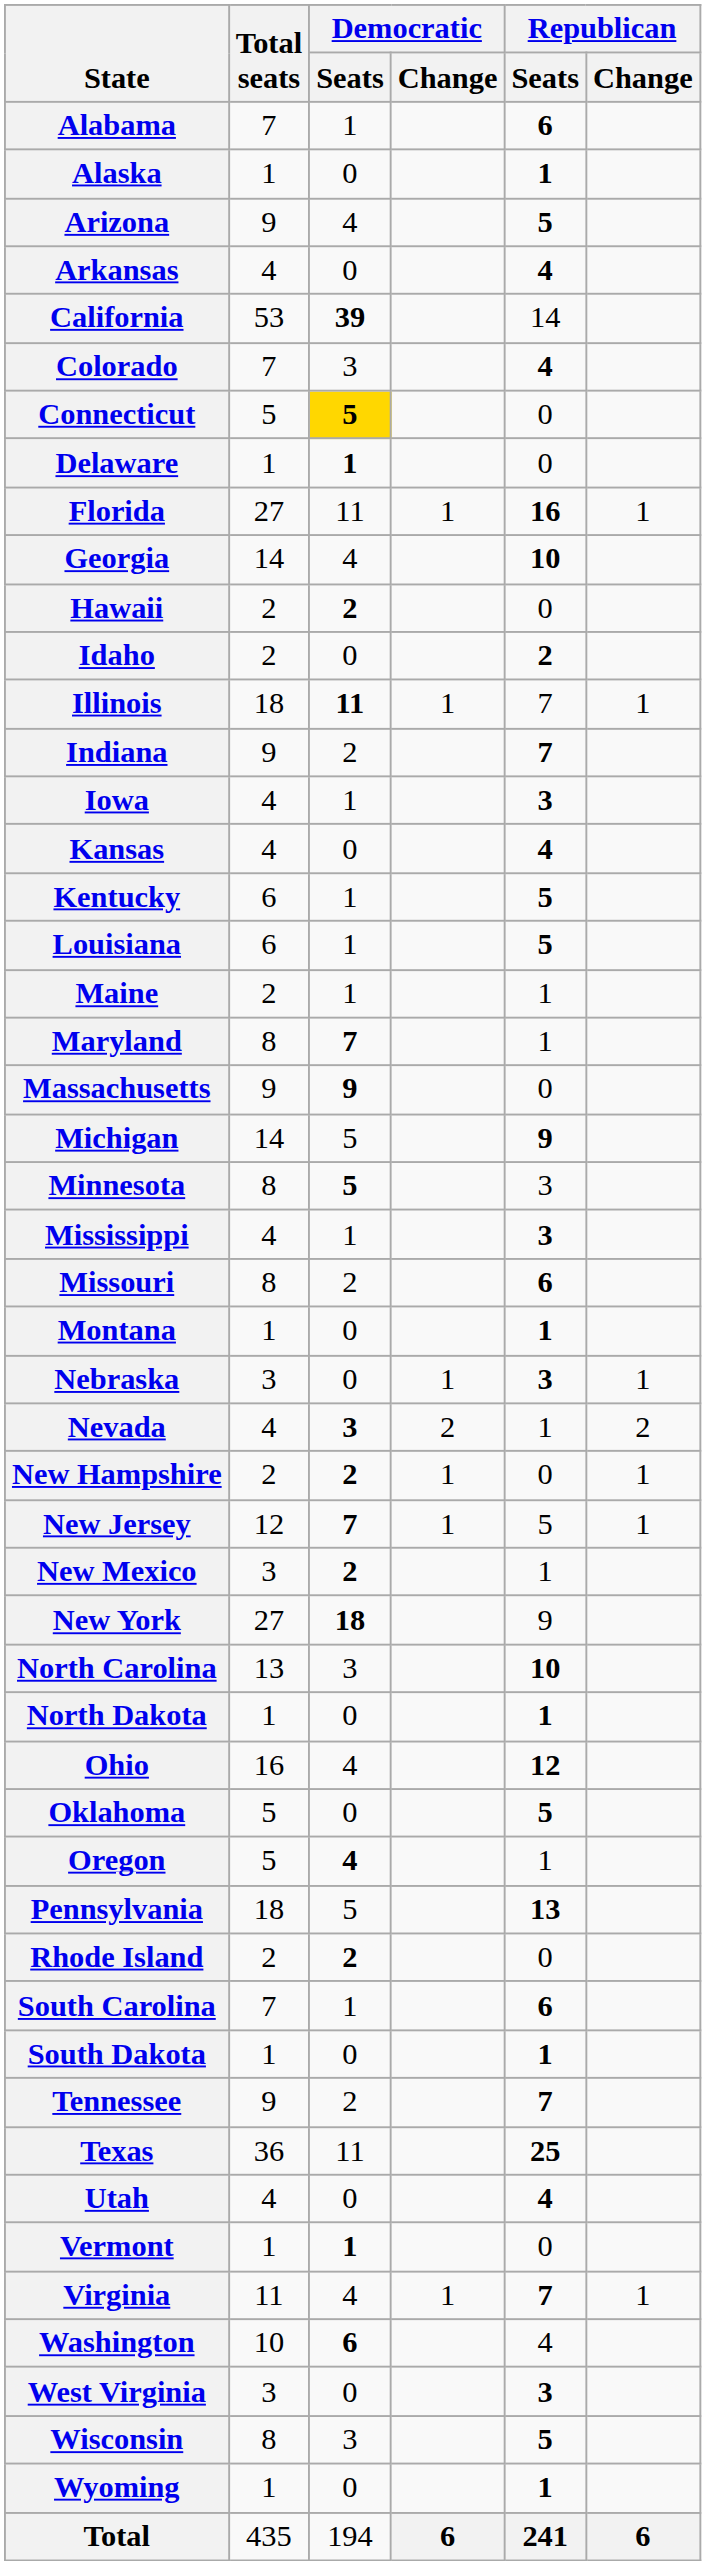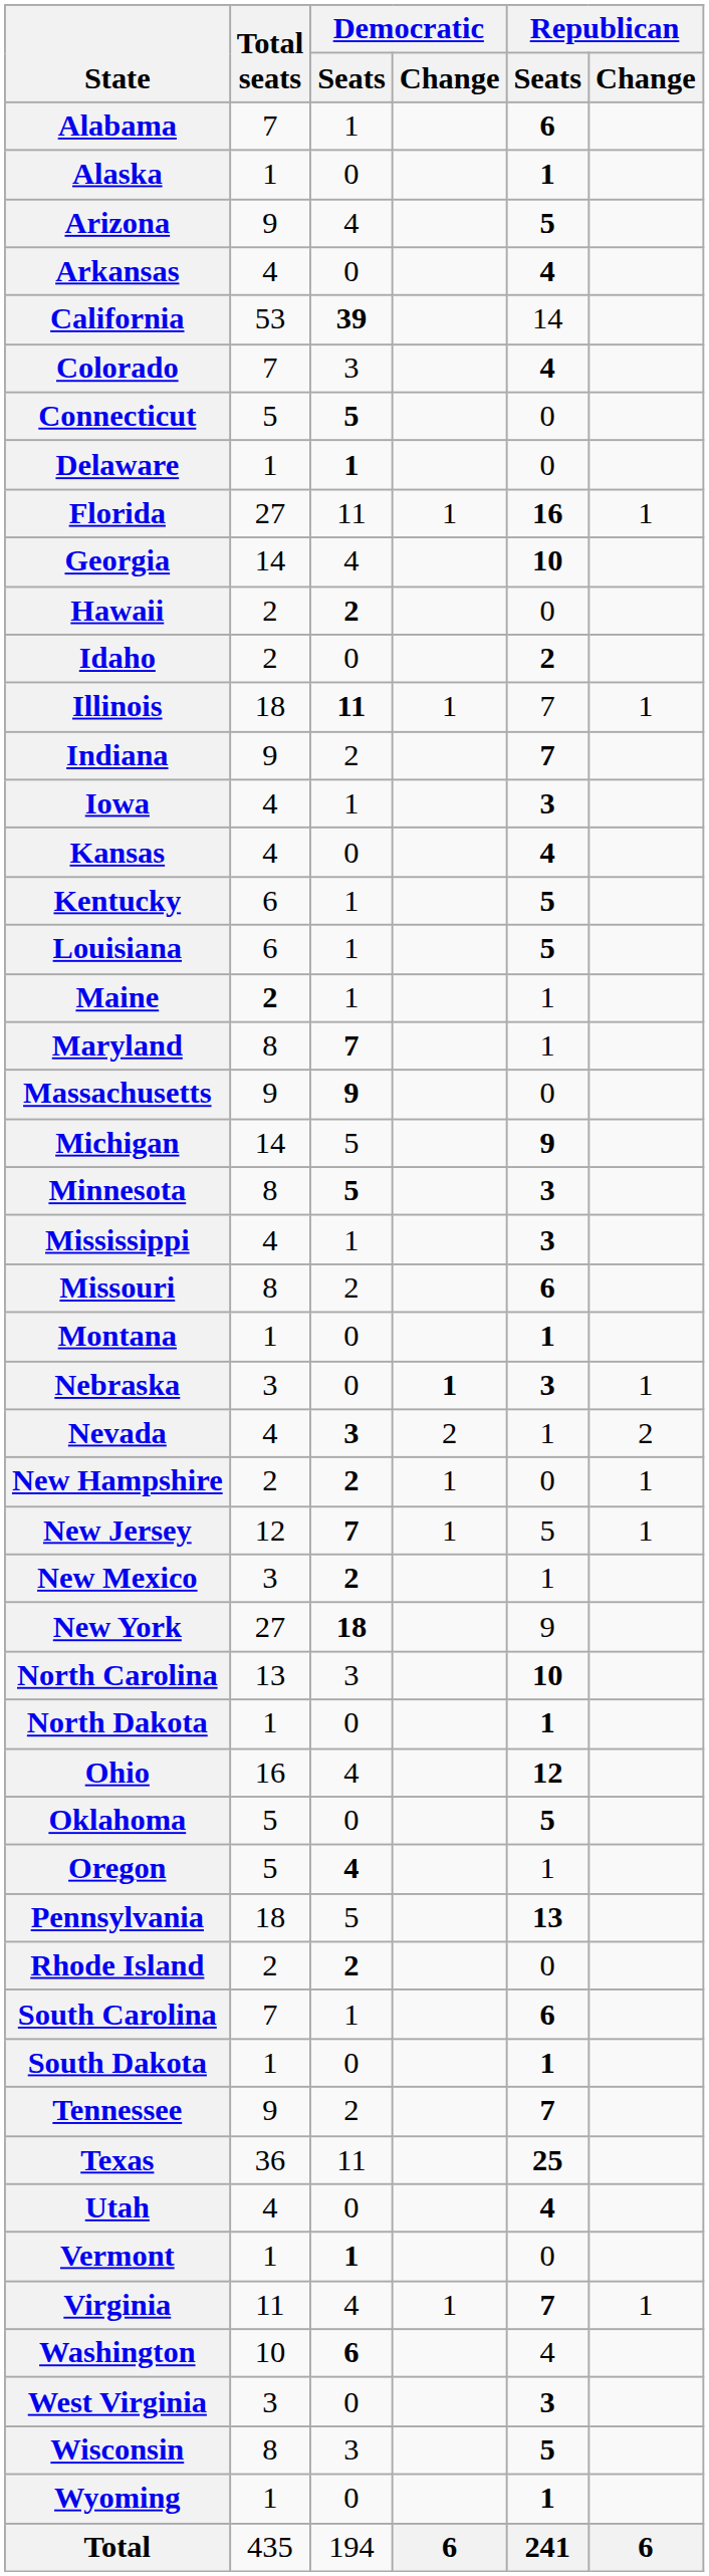Connecticut | Democratic / Seats: gold background -> no background
Maine | Total seats: normal -> bold
Minnesota | Republican / Seats: normal -> bold
Nebraska | Democratic / Change: normal -> bold
